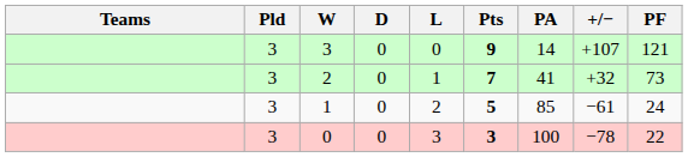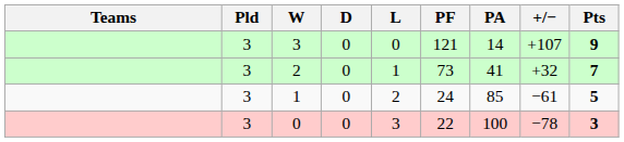columns swapped: PF <-> Pts
